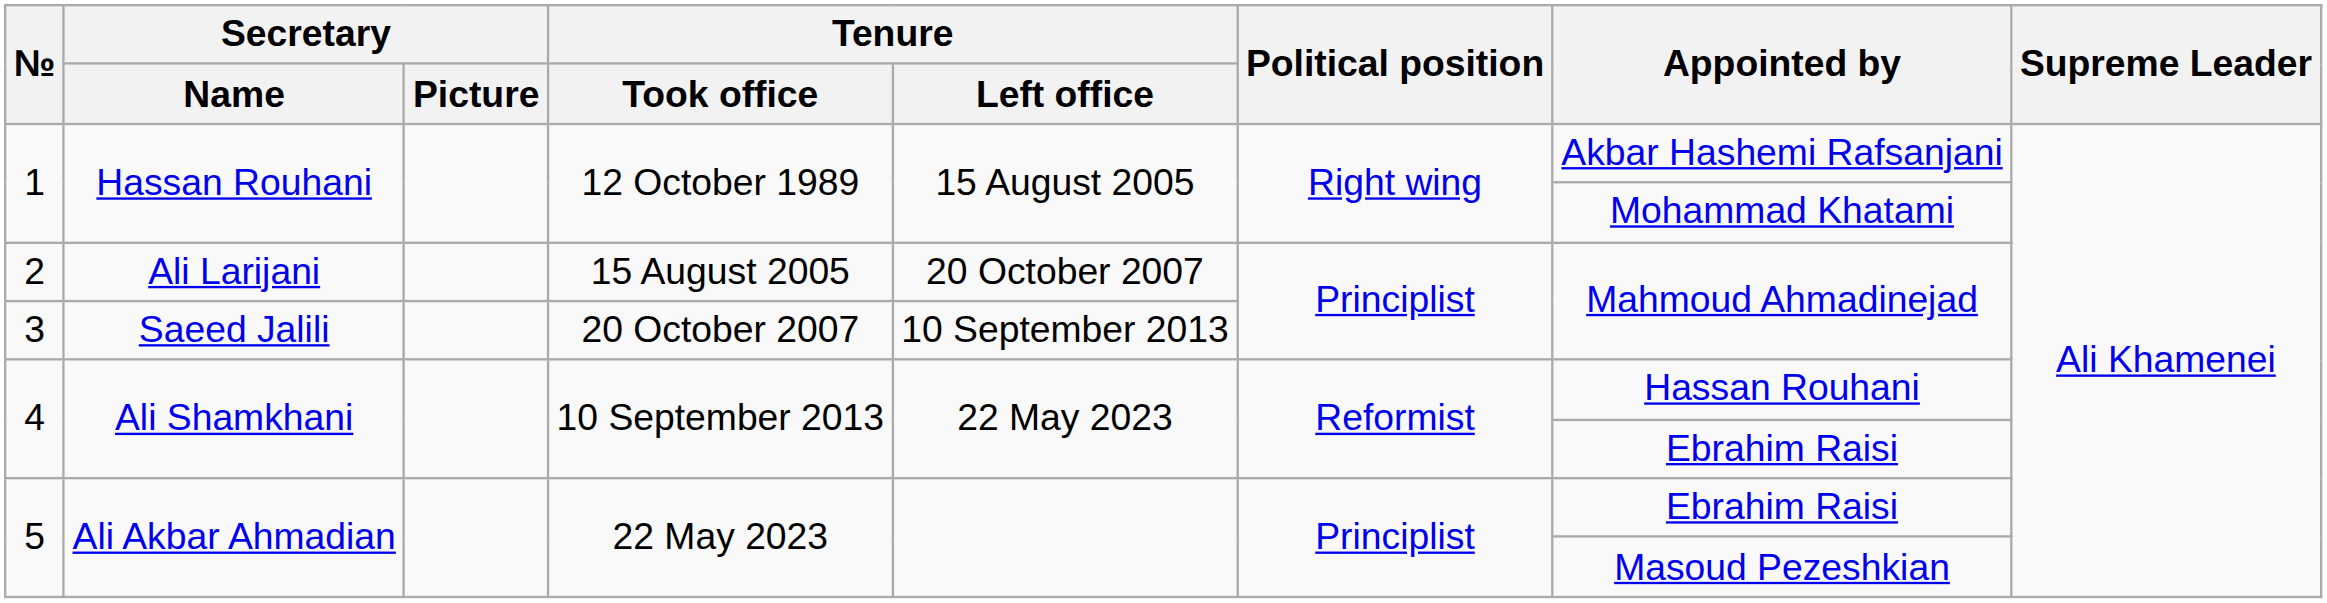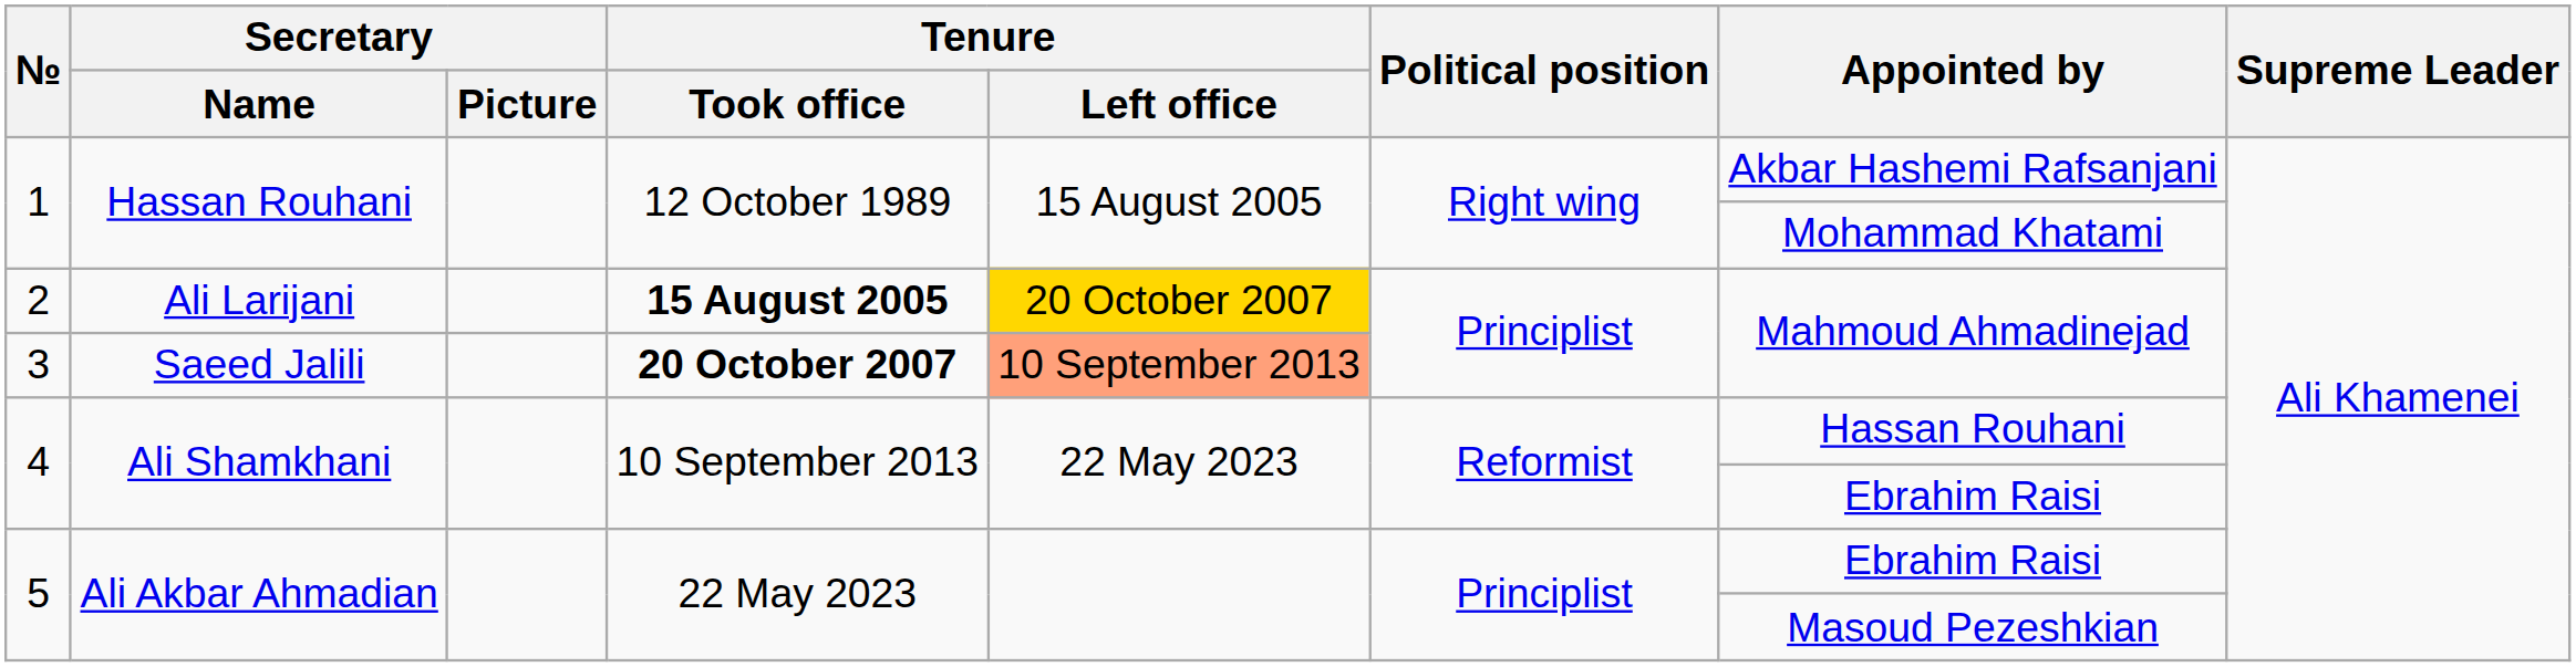2 | Tenure / Took office: normal -> bold
2 | Tenure / Left office: no background -> gold background
3 | Tenure / Took office: normal -> bold
3 | Tenure / Left office: no background -> lightsalmon background
